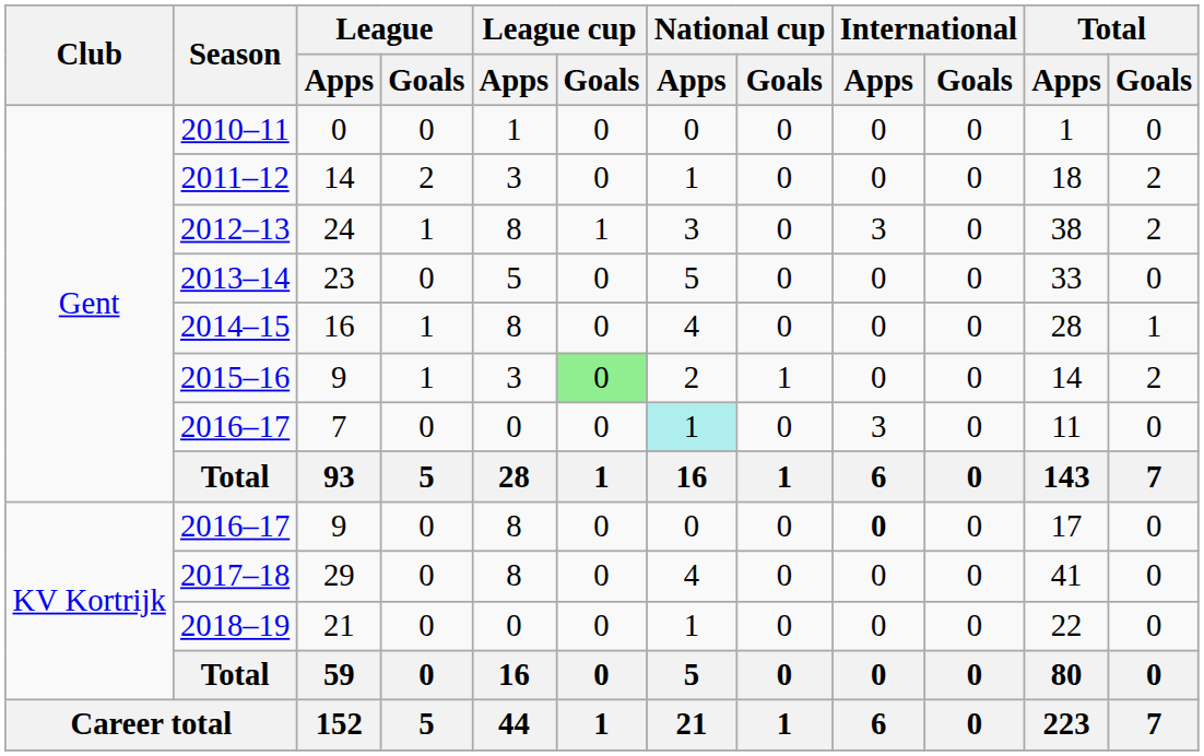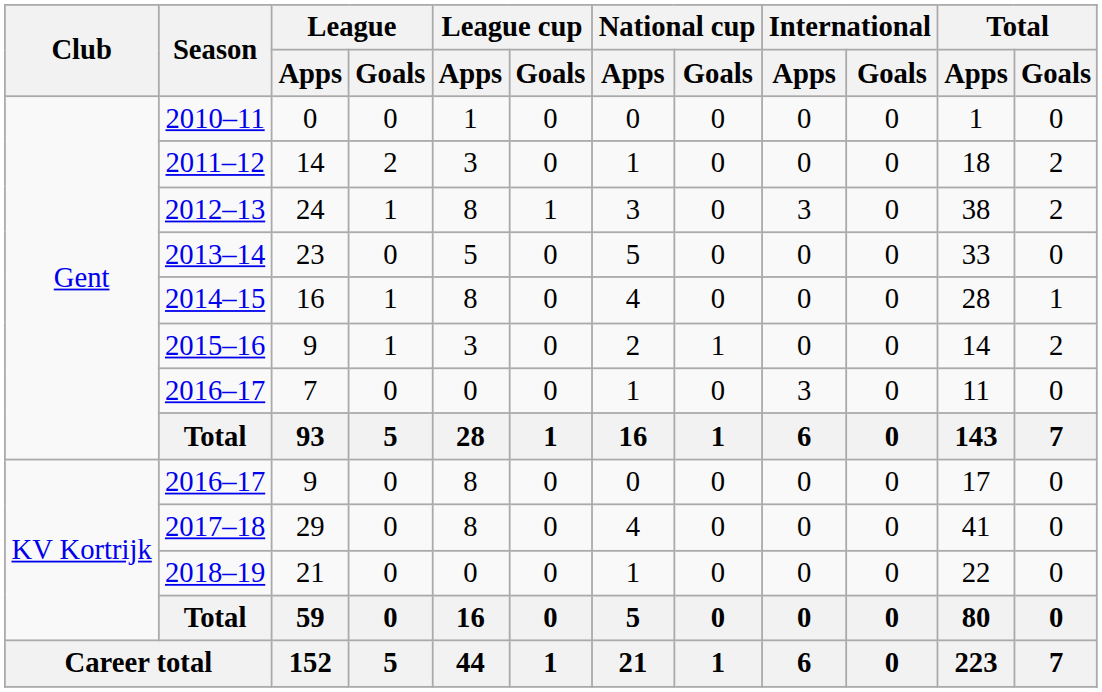2015–16 | League cup / Goals: lightgreen background -> no background
2016–17 / 7 | National cup / Apps: paleturquoise background -> no background
2016–17 / 9 | International / Apps: bold -> normal
